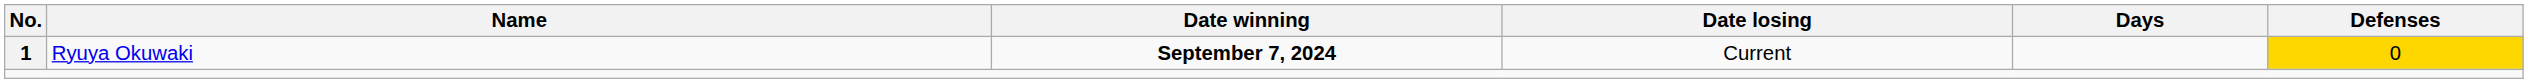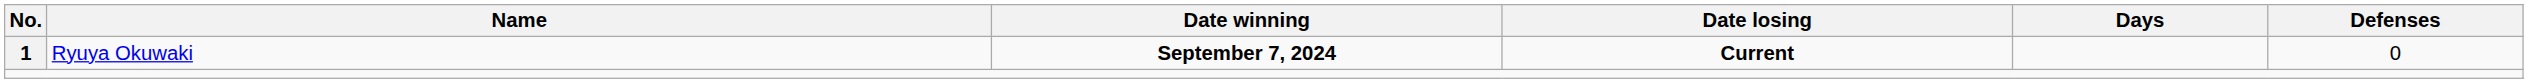Ryuya Okuwaki | Date losing: normal -> bold
Ryuya Okuwaki | Defenses: gold background -> no background
